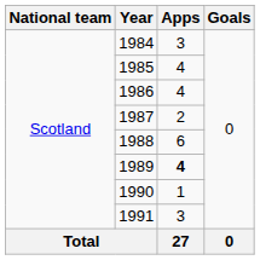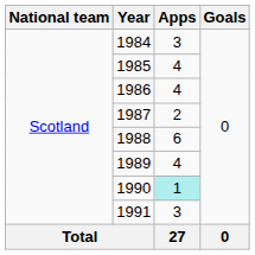1989 | Apps: bold -> normal
1990 | Apps: no background -> paleturquoise background
